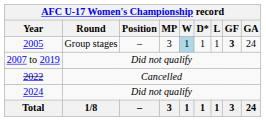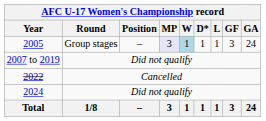2005 | MP: no background -> lavender background
2005 | GF: bold -> normal
